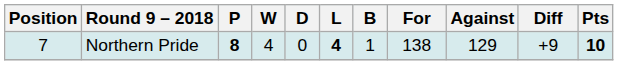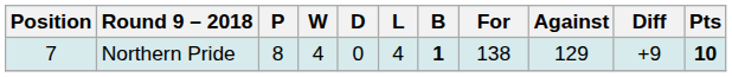Northern Pride | P: bold -> normal
Northern Pride | L: bold -> normal
Northern Pride | B: normal -> bold
